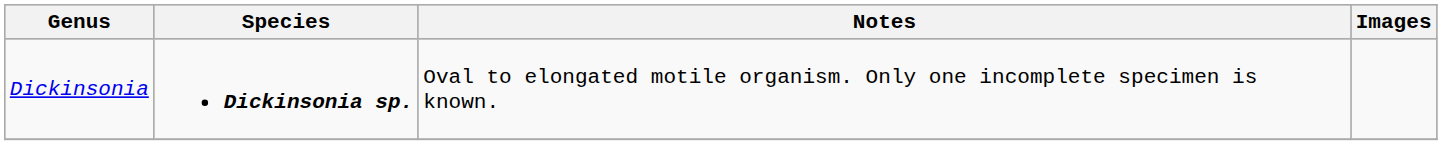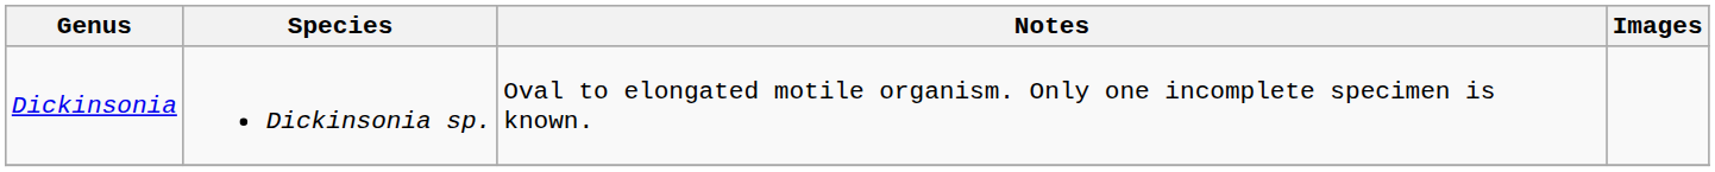Dickinsonia | Species: bold -> normal
